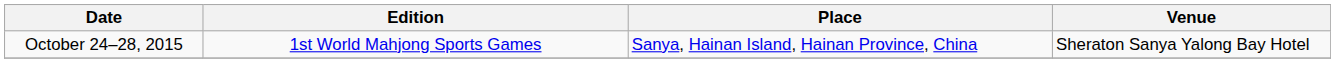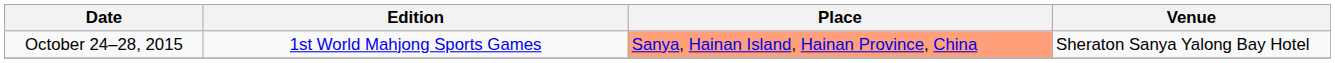October 24–28, 2015 | Place: no background -> lightsalmon background
